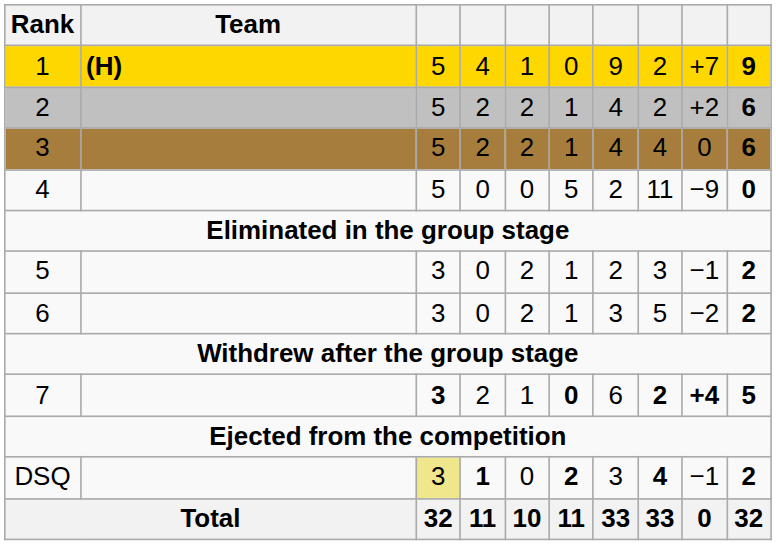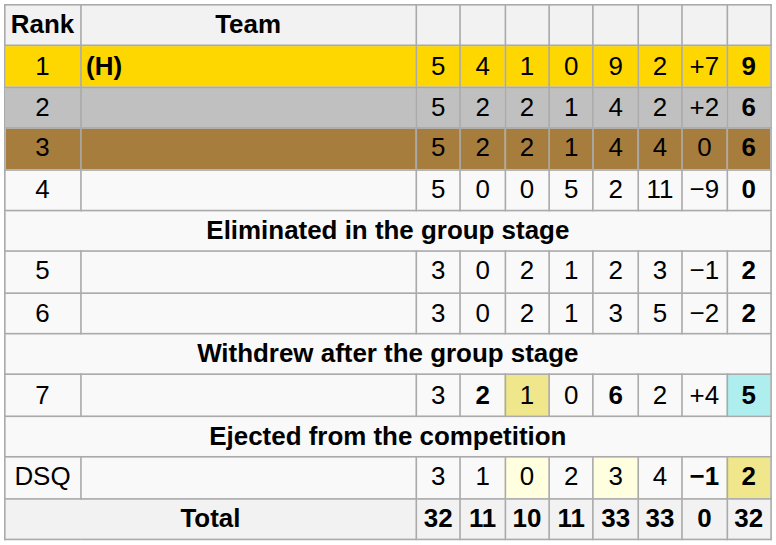7 | column 3: bold -> normal
7 | column 4: normal -> bold
7 | column 5: no background -> khaki background
7 | column 6: bold -> normal
7 | column 7: normal -> bold
7 | column 8: bold -> normal
7 | column 9: bold -> normal
7 | column 10: no background -> paleturquoise background
DSQ | column 3: khaki background -> no background
DSQ | column 4: bold -> normal
DSQ | column 5: no background -> lightyellow background
DSQ | column 6: bold -> normal
DSQ | column 7: no background -> lightyellow background
DSQ | column 8: bold -> normal
DSQ | column 9: normal -> bold
DSQ | column 10: no background -> khaki background
